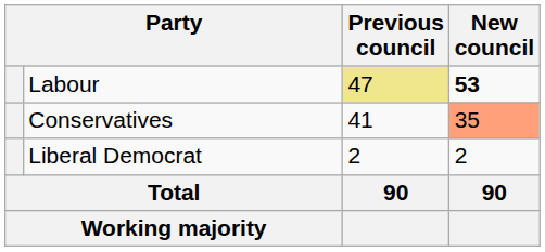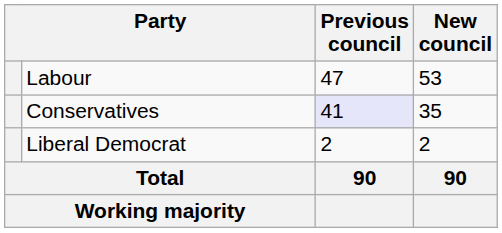Labour | Previous council: khaki background -> no background
Labour | New council: bold -> normal
Conservatives | Previous council: no background -> lavender background
Conservatives | New council: lightsalmon background -> no background
